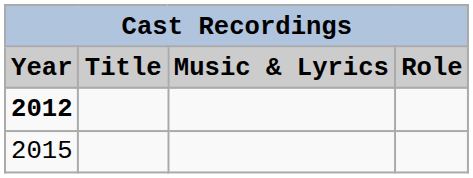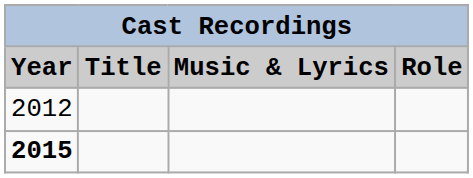2012 | Year: bold -> normal
2015 | Year: normal -> bold
